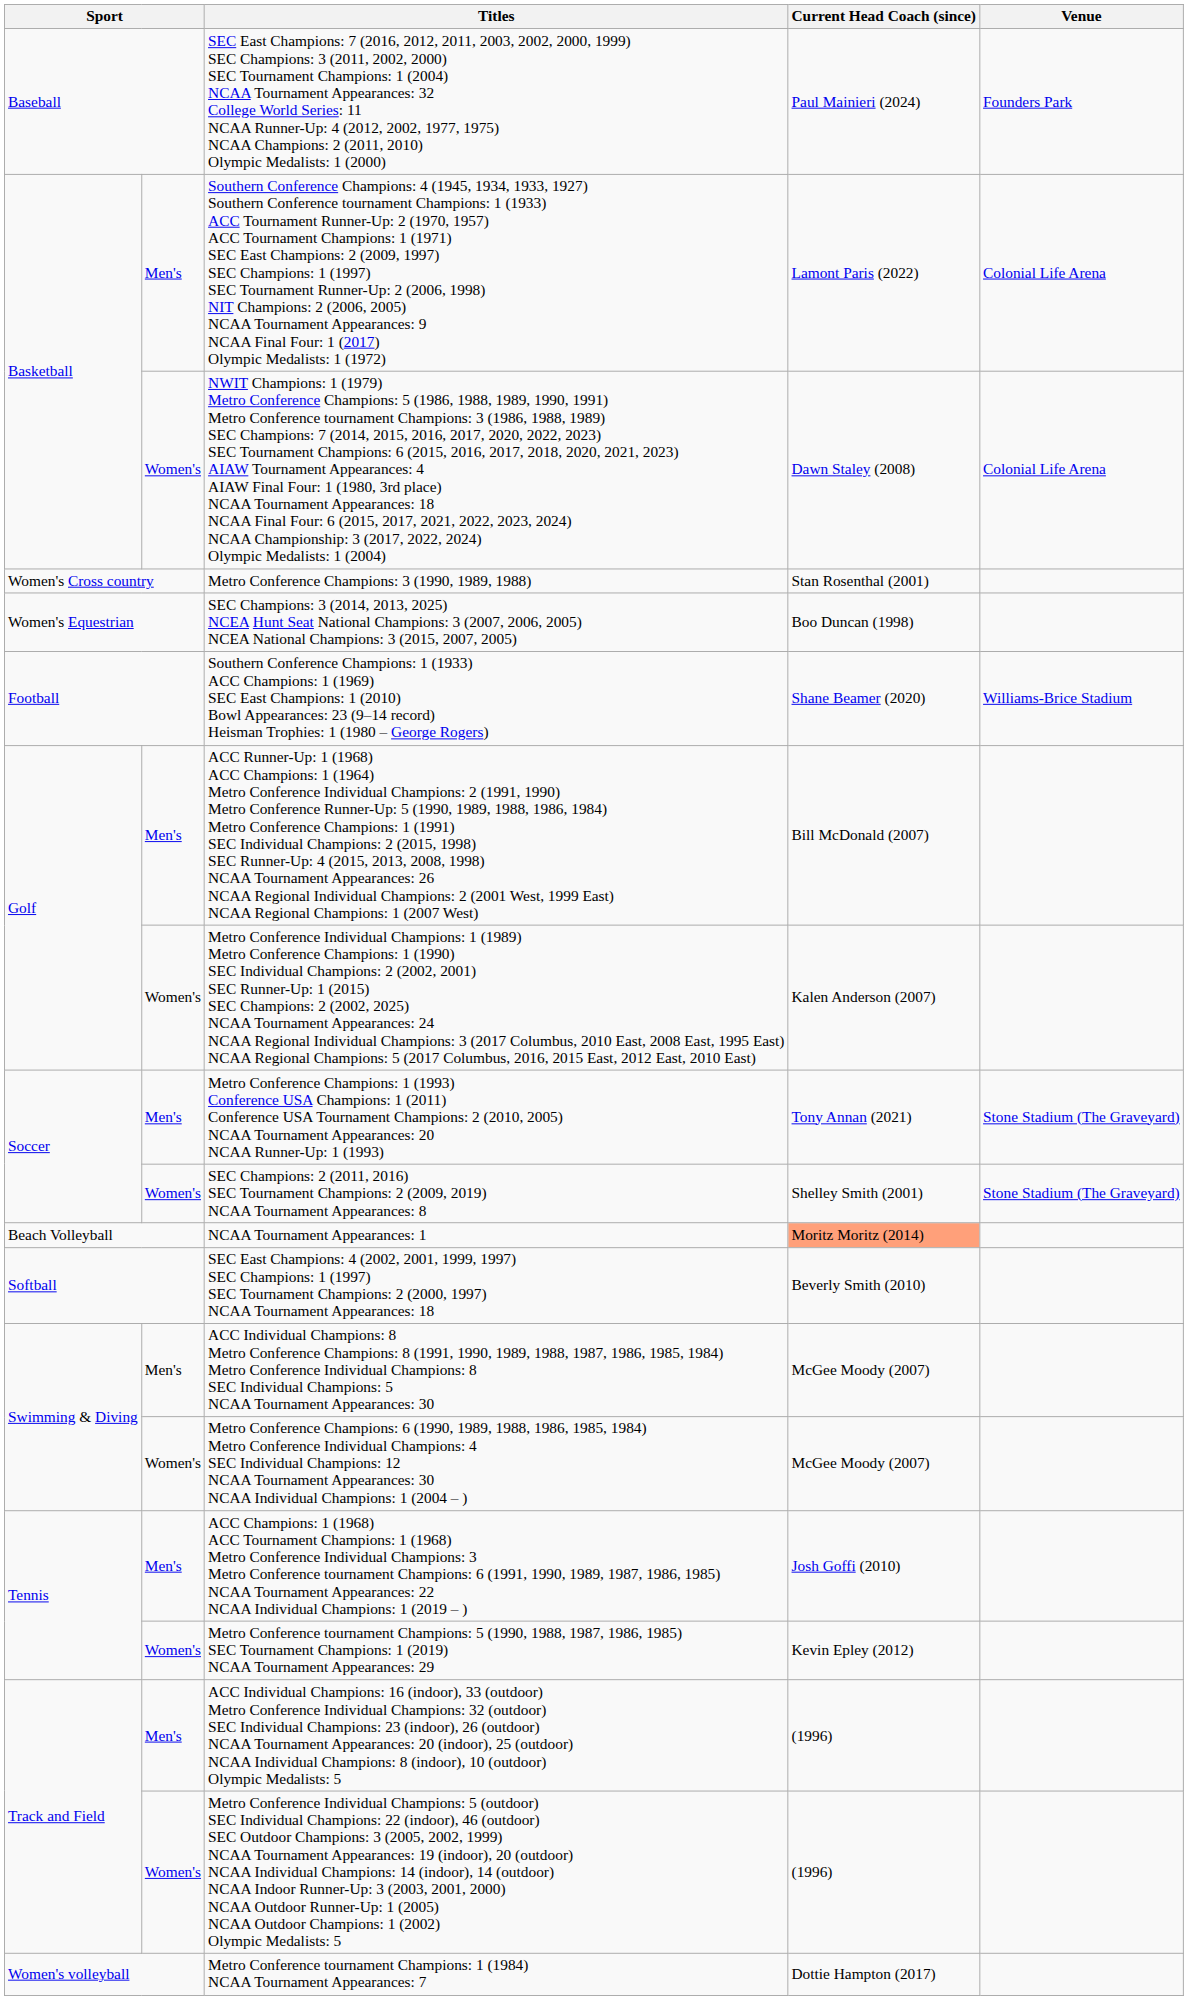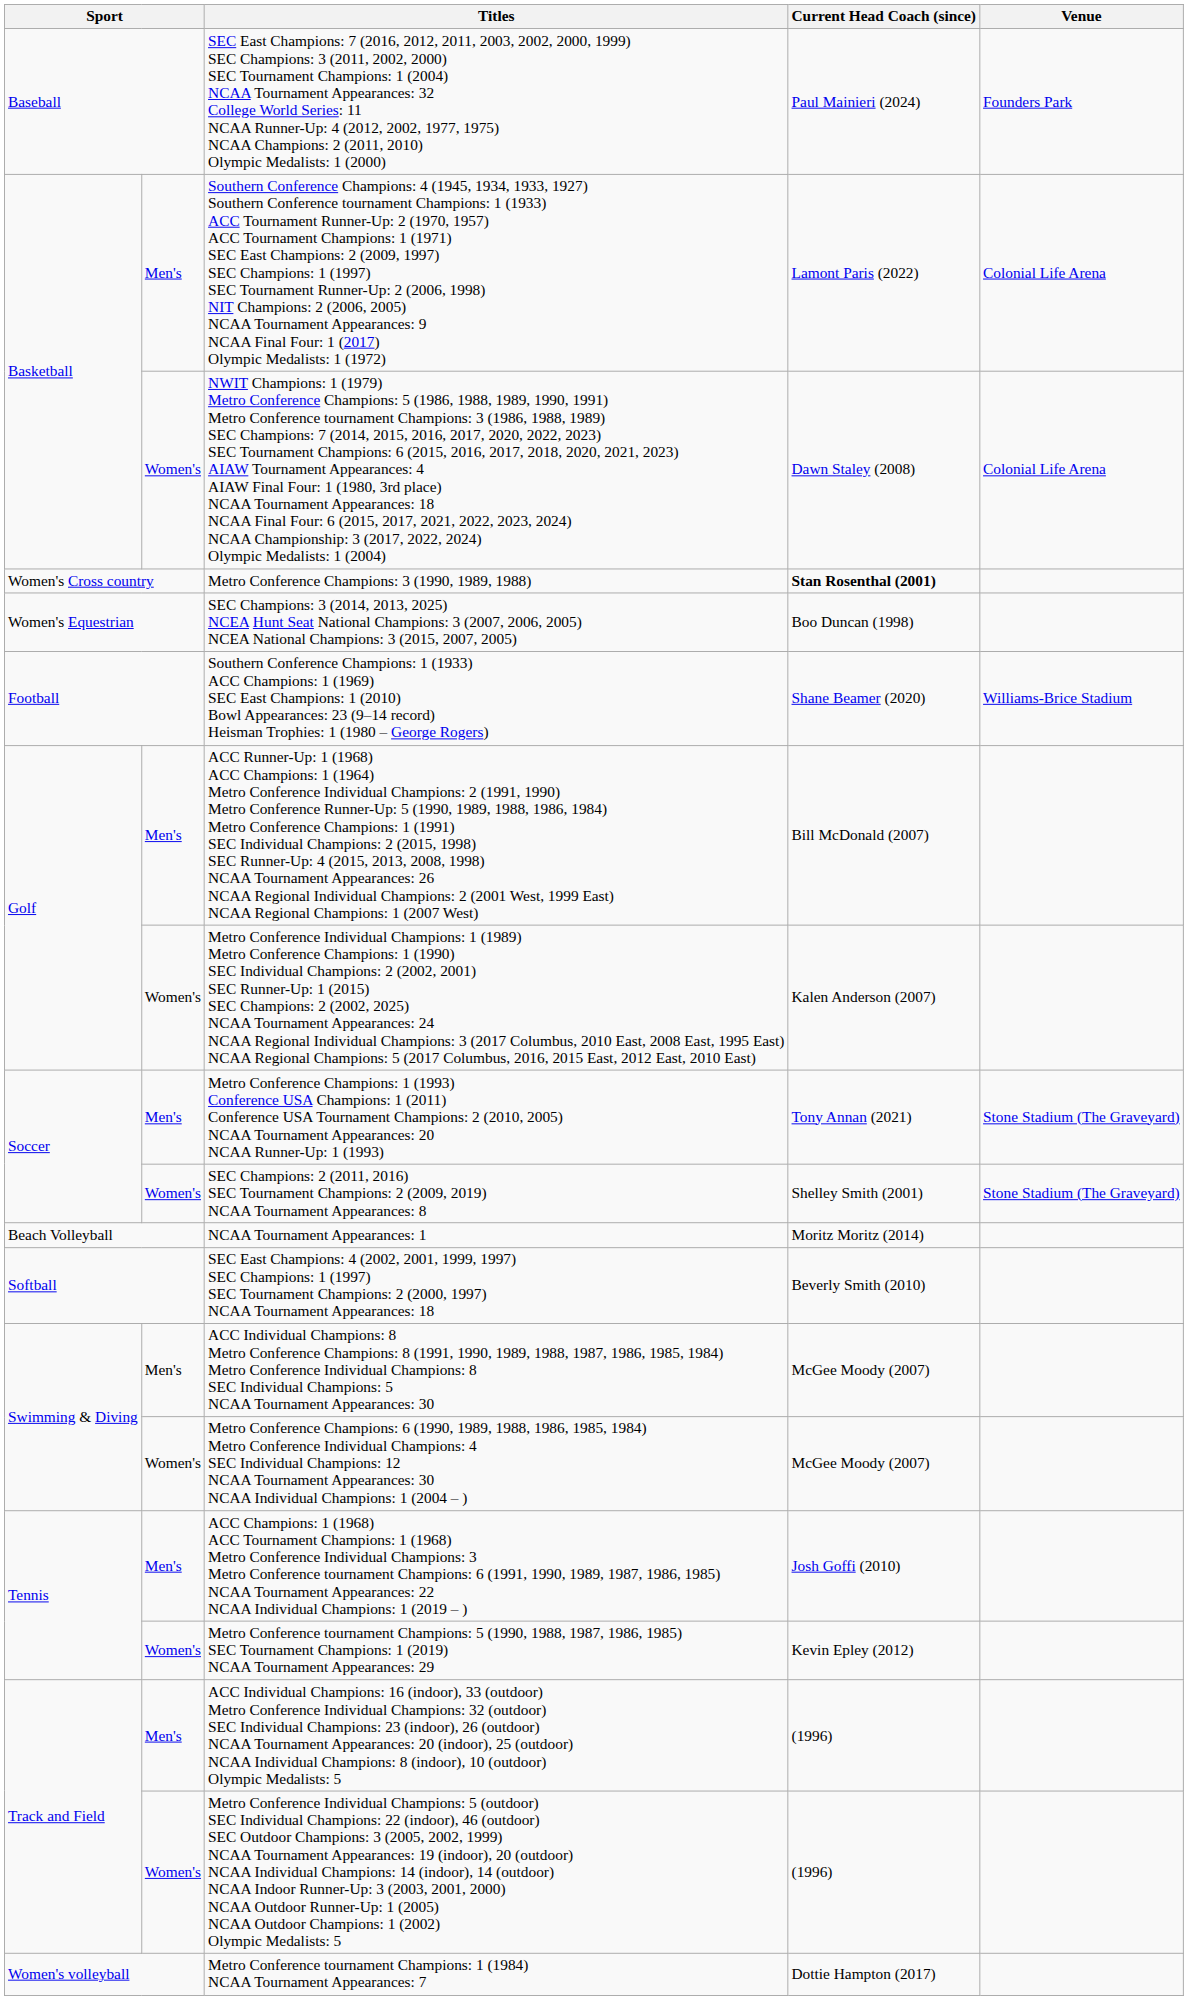Metro Conference Champions: 3 (1990, 1989, 1988) | Current Head Coach (since): normal -> bold
NCAA Tournament Appearances: 1 | Current Head Coach (since): lightsalmon background -> no background
